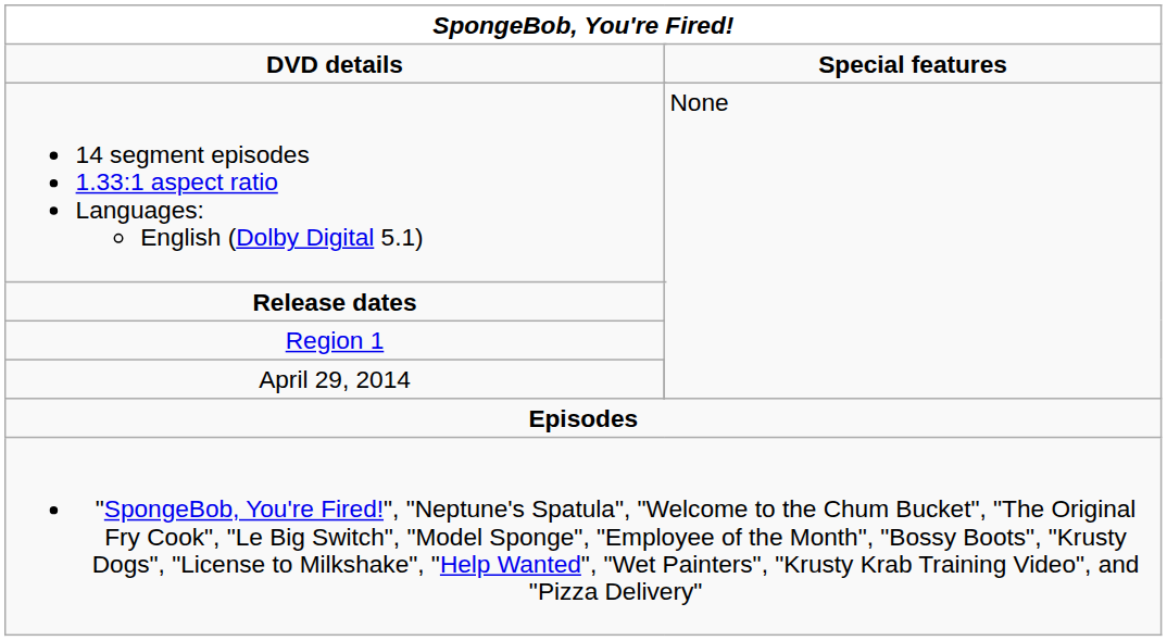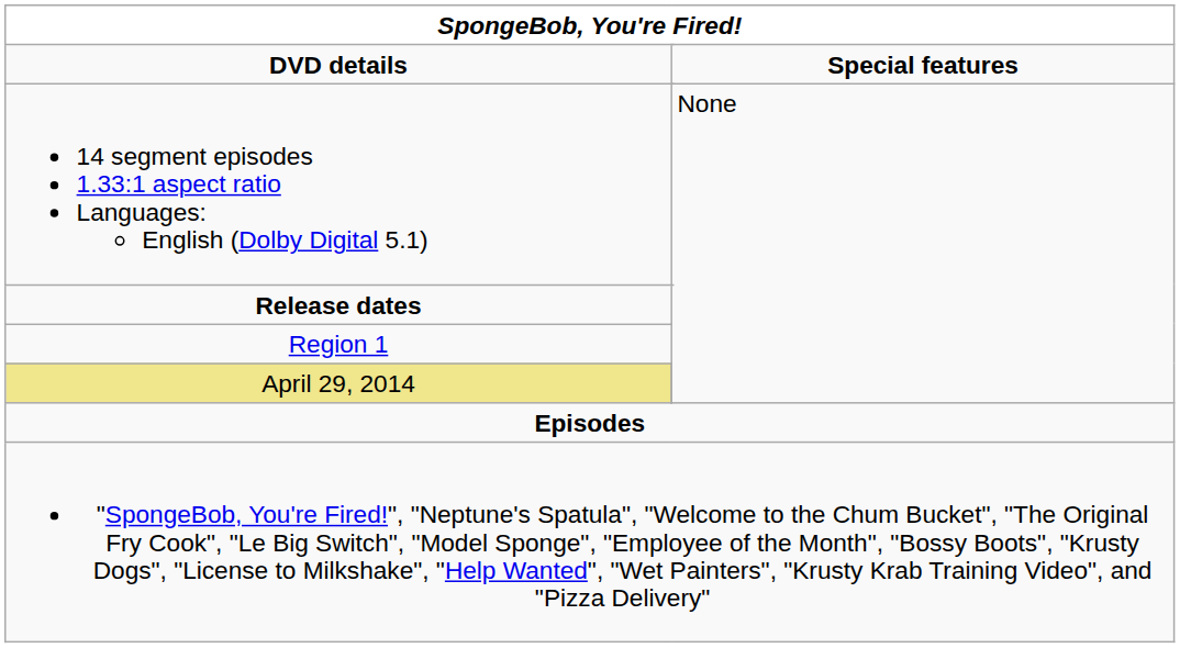April 29, 2014 | column 1: no background -> khaki background
